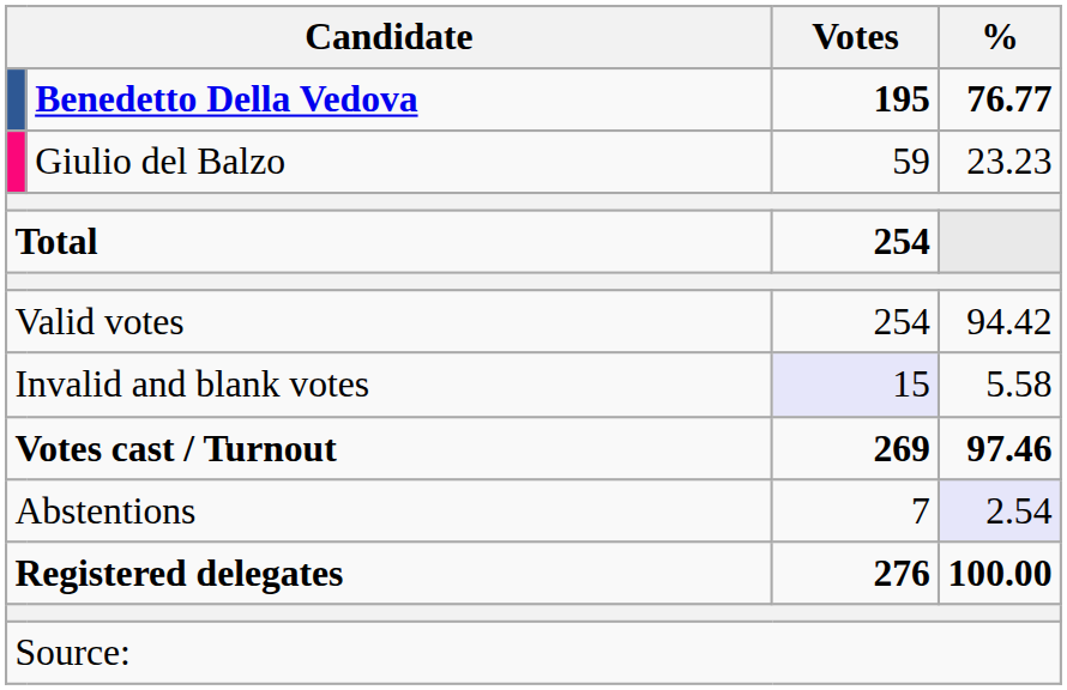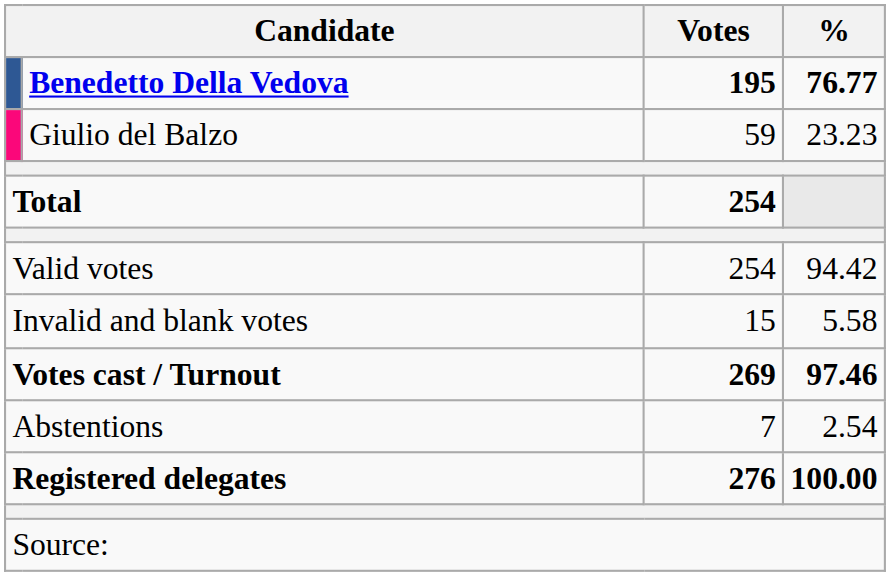Invalid and blank votes | Votes: lavender background -> no background
Abstentions | %: lavender background -> no background
